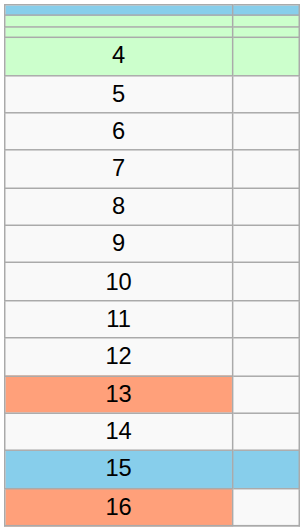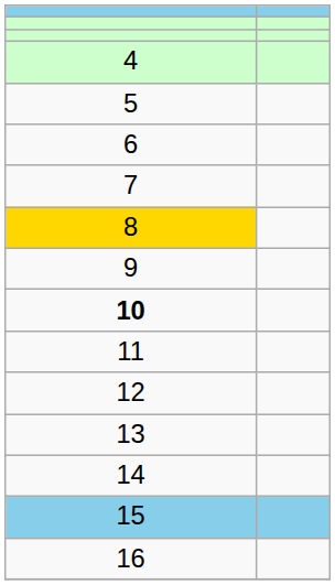row 8 | column 1: no background -> gold background
row 10 | column 1: normal -> bold
row 13 | column 1: lightsalmon background -> no background
row 16 | column 1: lightsalmon background -> no background
